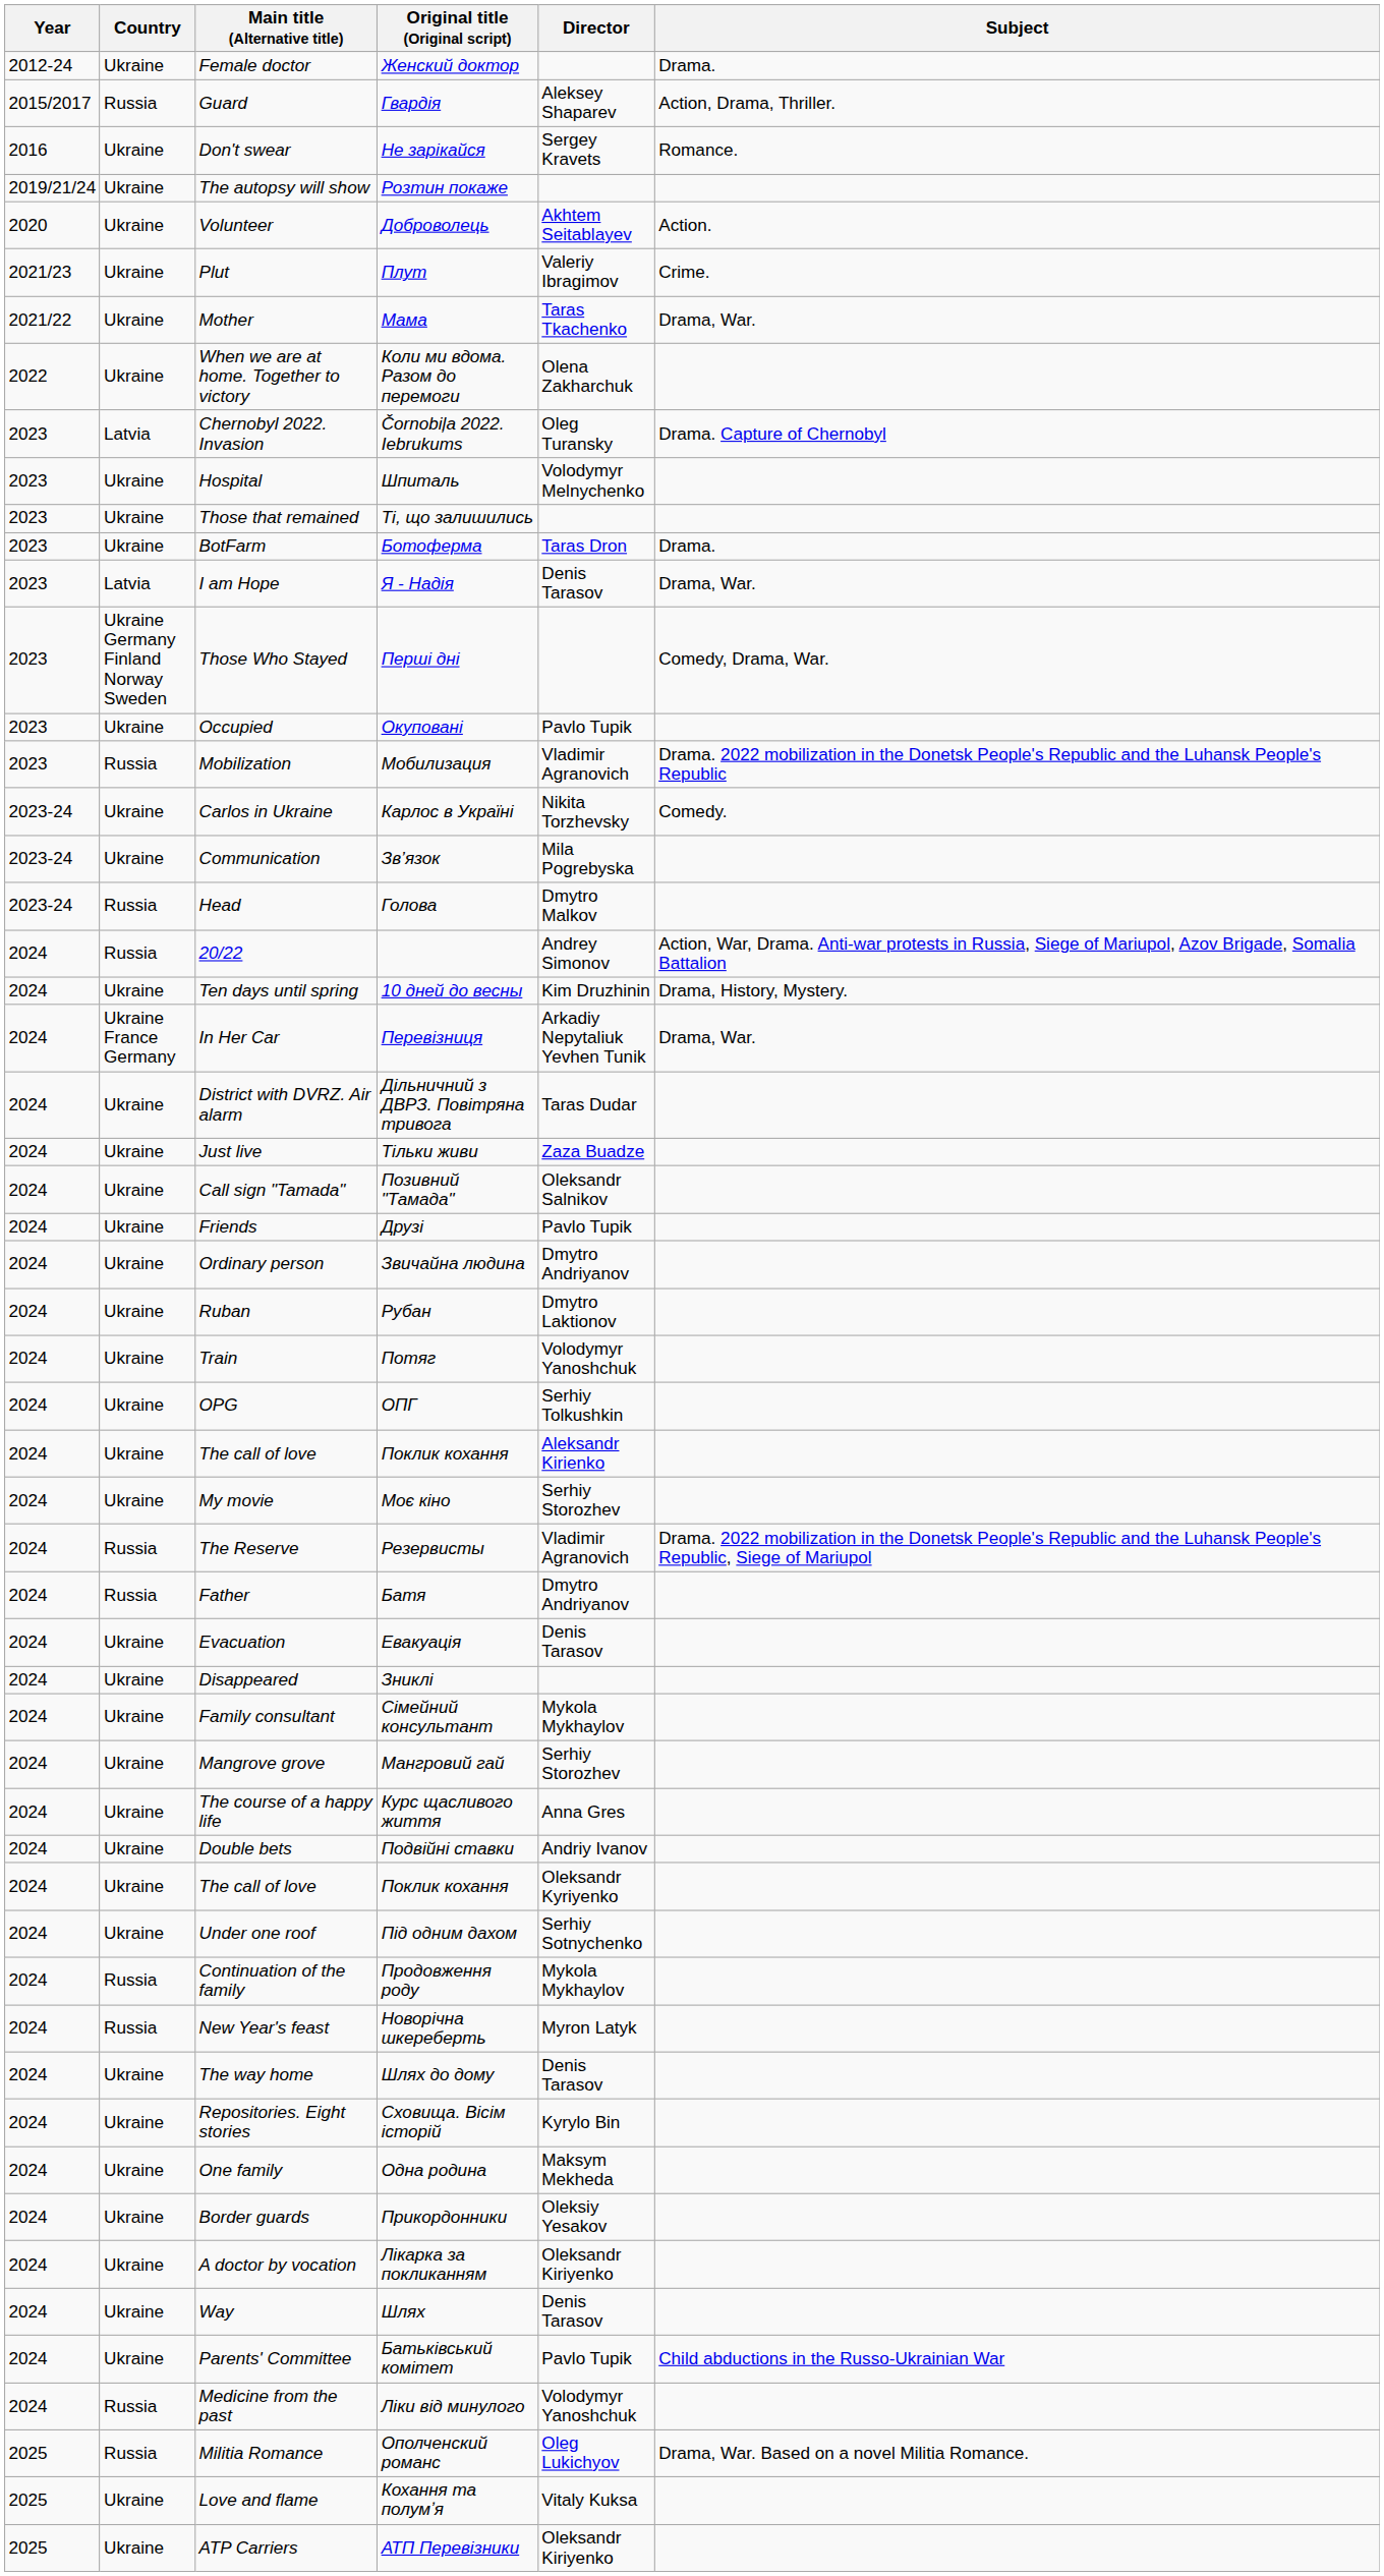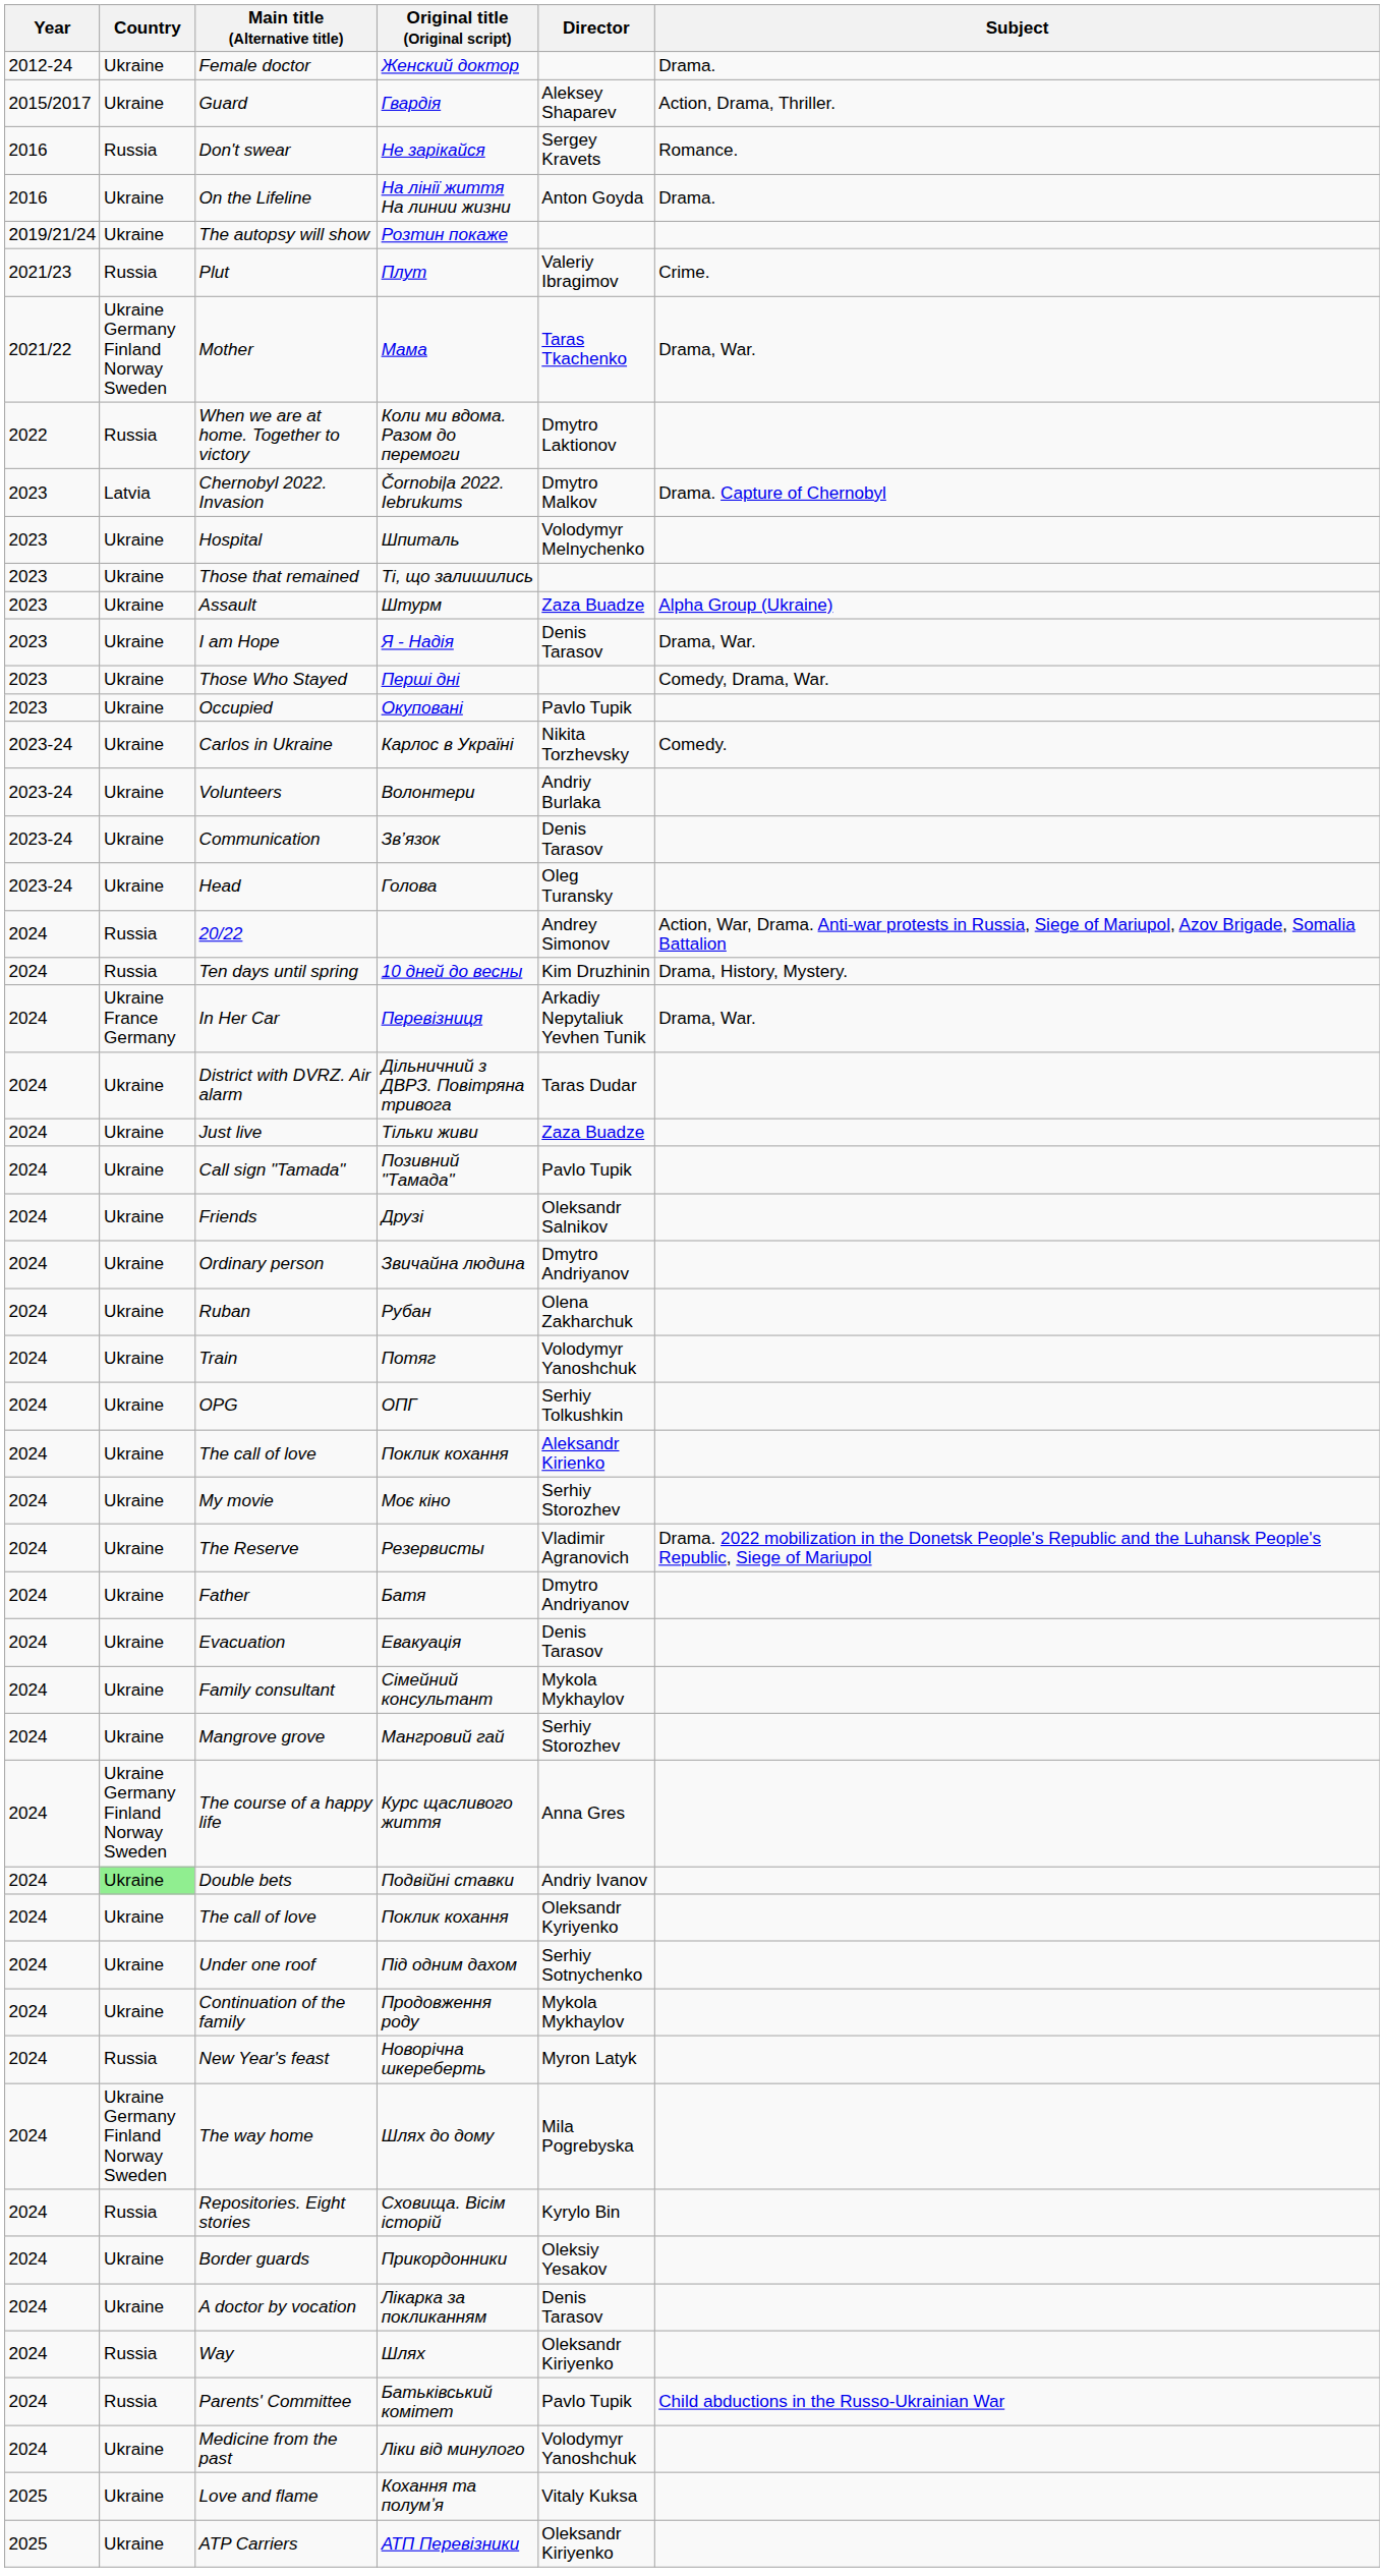Guard | Country: Russia -> Ukraine
Don't swear | Country: Ukraine -> Russia
+ row: 2016 | Ukraine | On the Lifeline | На лінії життя На линии жизни | Anton Goyda | Drama.
- row: 2020 | Ukraine | Volunteer | Доброволець | Akhtem Seitablayev | Action.
Plut | Country: Ukraine -> Russia
Mother | Country: Ukraine -> Ukraine Germany Finland Norway Sweden
When we are at home. Together to victory | Country: Ukraine -> Russia
When we are at home. Together to victory | Director: Olena Zakharchuk -> Dmytro Laktionov
Chernobyl 2022. Invasion | Director: Oleg Turansky -> Dmytro Malkov
- row: 2023 | Ukraine | BotFarm | Ботоферма | Taras Dron | Drama.
+ row: 2023 | Ukraine | Assault | Штурм | Zaza Buadze | Alpha Group (Ukraine)
I am Hope | Country: Latvia -> Ukraine
Those Who Stayed | Country: Ukraine Germany Finland Norway Sweden -> Ukraine
- row: 2023 | Russia | Mobilization | Мобилизация | Vladimir Agranovich | Drama. 2022 mobilization in the Donetsk People's Republic and the Luhansk People's Republic
+ row: 2023-24 | Ukraine | Volunteers | Волонтери | Andriy Burlaka
Communication | Director: Mila Pogrebyska -> Denis Tarasov
Head | Country: Russia -> Ukraine
Head | Director: Dmytro Malkov -> Oleg Turansky
Ten days until spring | Country: Ukraine -> Russia
Call sign "Tamada" | Director: Oleksandr Salnikov -> Pavlo Tupik
Friends | Director: Pavlo Tupik -> Oleksandr Salnikov
Ruban | Director: Dmytro Laktionov -> Olena Zakharchuk
The Reserve | Country: Russia -> Ukraine
Father | Country: Russia -> Ukraine
- row: 2024 | Ukraine | Disappeared | Зниклі
The course of a happy life | Country: Ukraine -> Ukraine Germany Finland Norway Sweden
Double bets | Country: no background -> lightgreen background
Continuation of the family | Country: Russia -> Ukraine
The way home | Country: Ukraine -> Ukraine Germany Finland Norway Sweden
The way home | Director: Denis Tarasov -> Mila Pogrebyska
Repositories. Eight stories | Country: Ukraine -> Russia
- row: 2024 | Ukraine | One family | Одна родина | Maksym Mekheda
A doctor by vocation | Director: Oleksandr Kiriyenko -> Denis Tarasov
Way | Country: Ukraine -> Russia
Way | Director: Denis Tarasov -> Oleksandr Kiriyenko
Parents' Committee | Country: Ukraine -> Russia
Medicine from the past | Country: Russia -> Ukraine
- row: 2025 | Russia | Militia Romance | Ополченский романс | Oleg Lukichyov | Drama, War. Based on a novel Militia Romance.
